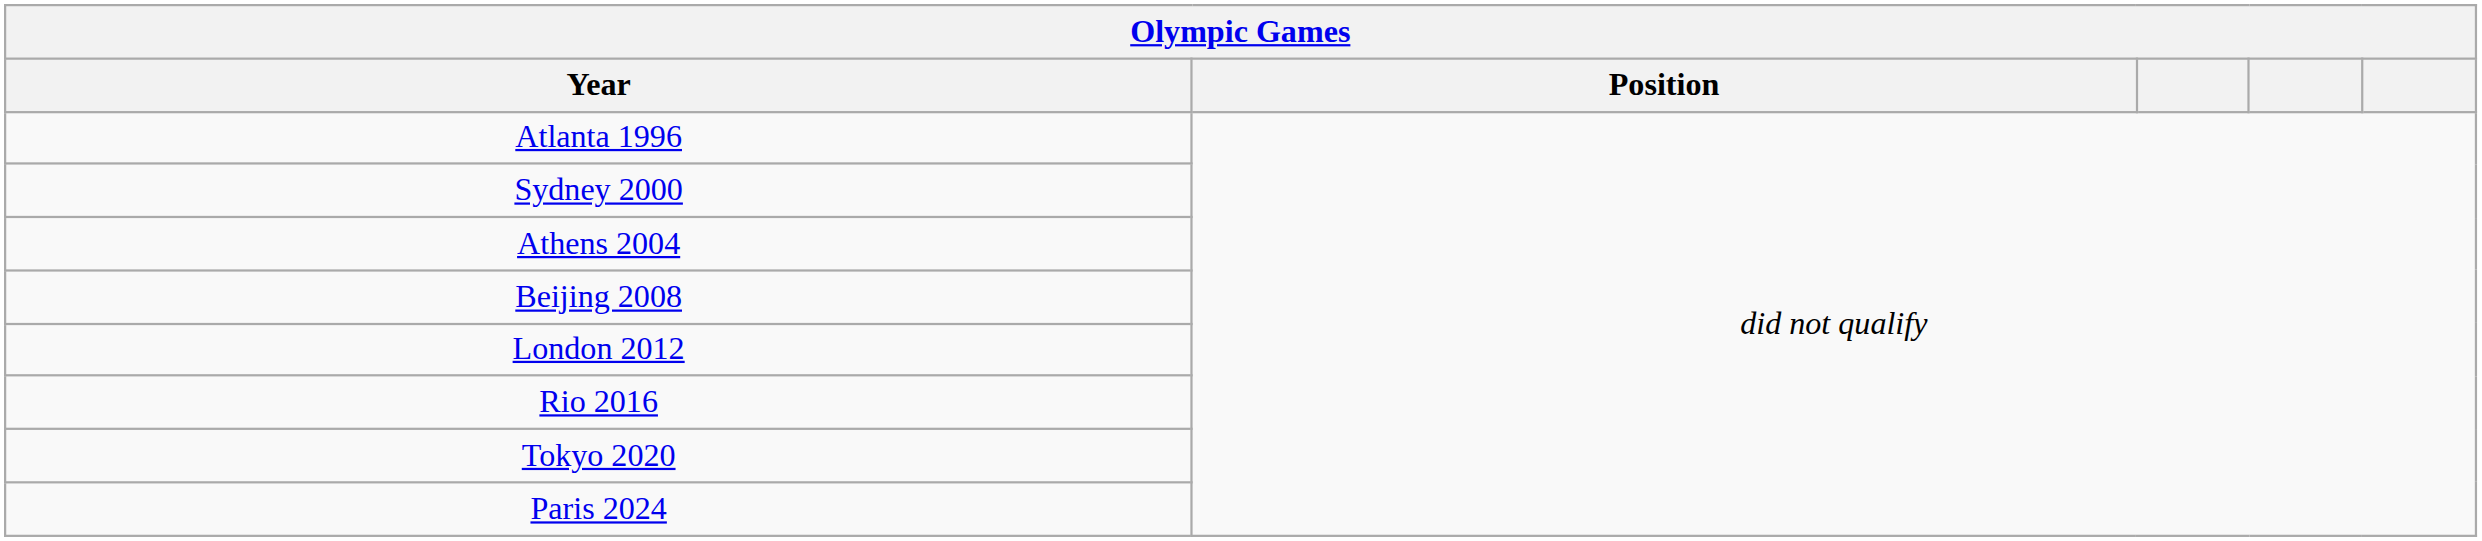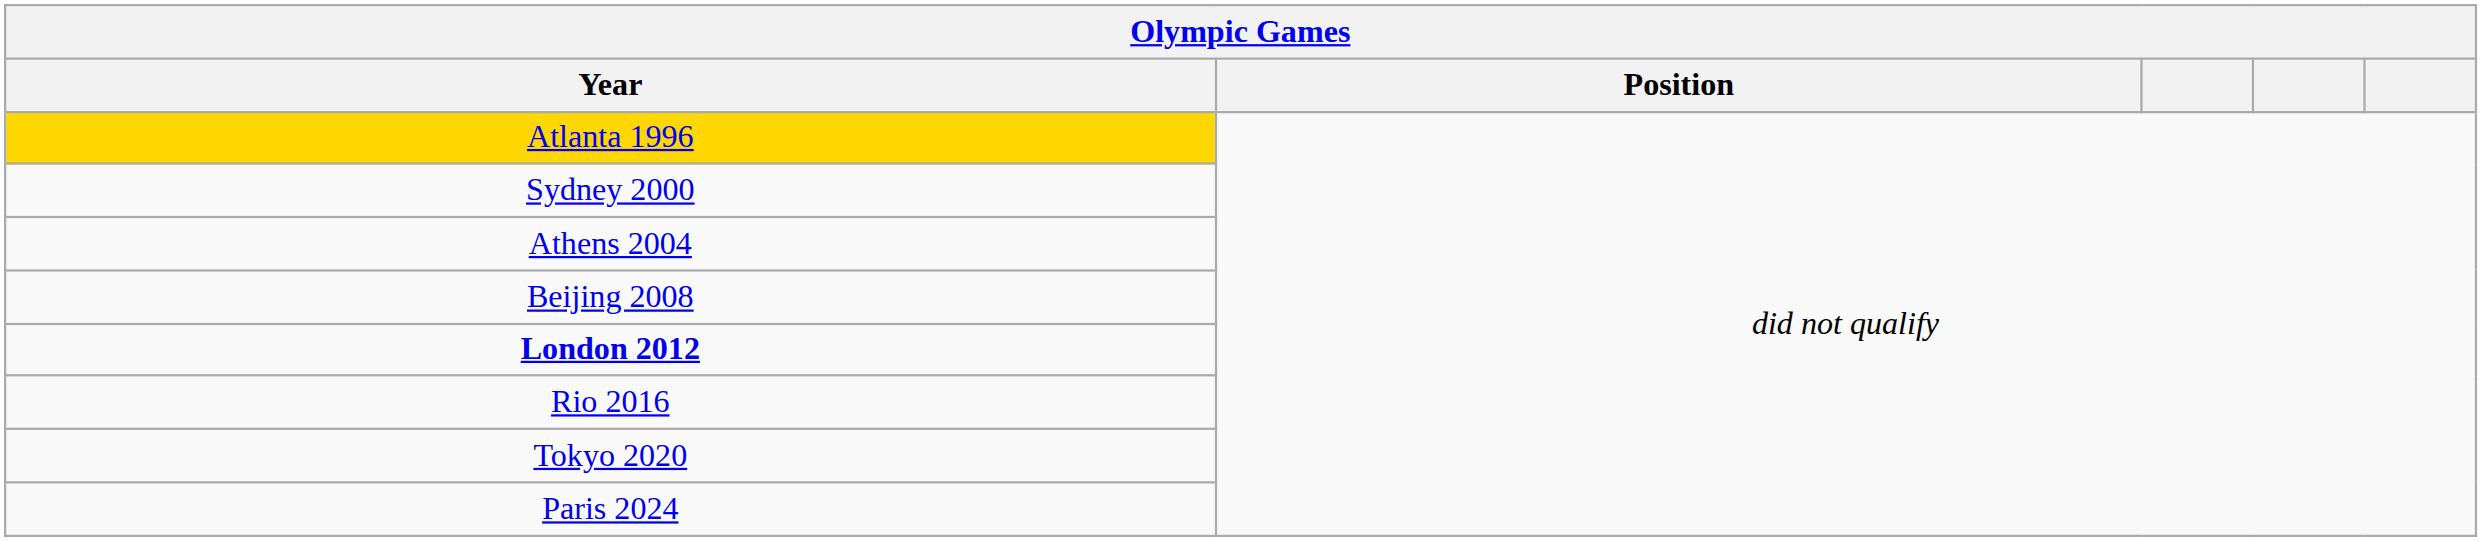Atlanta 1996 | Year: no background -> gold background
London 2012 | Year: normal -> bold
